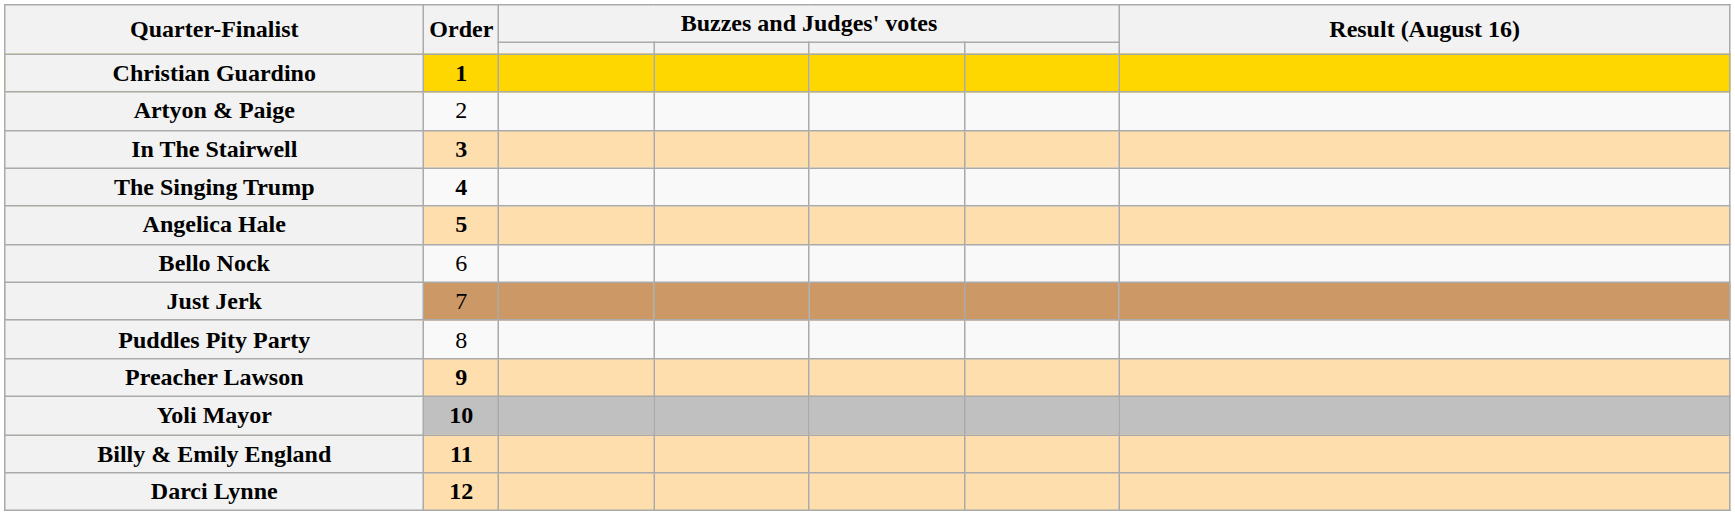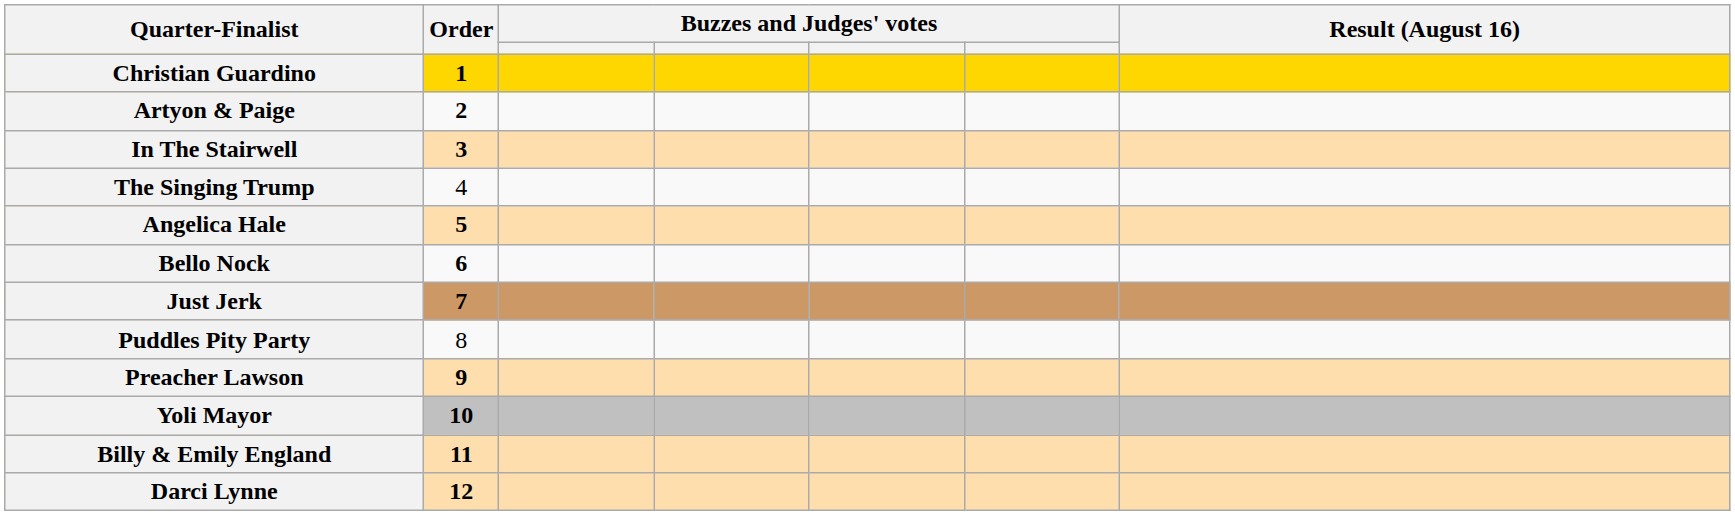Artyon & Paige | Order: normal -> bold
The Singing Trump | Order: bold -> normal
Bello Nock | Order: normal -> bold
Just Jerk | Order: normal -> bold
